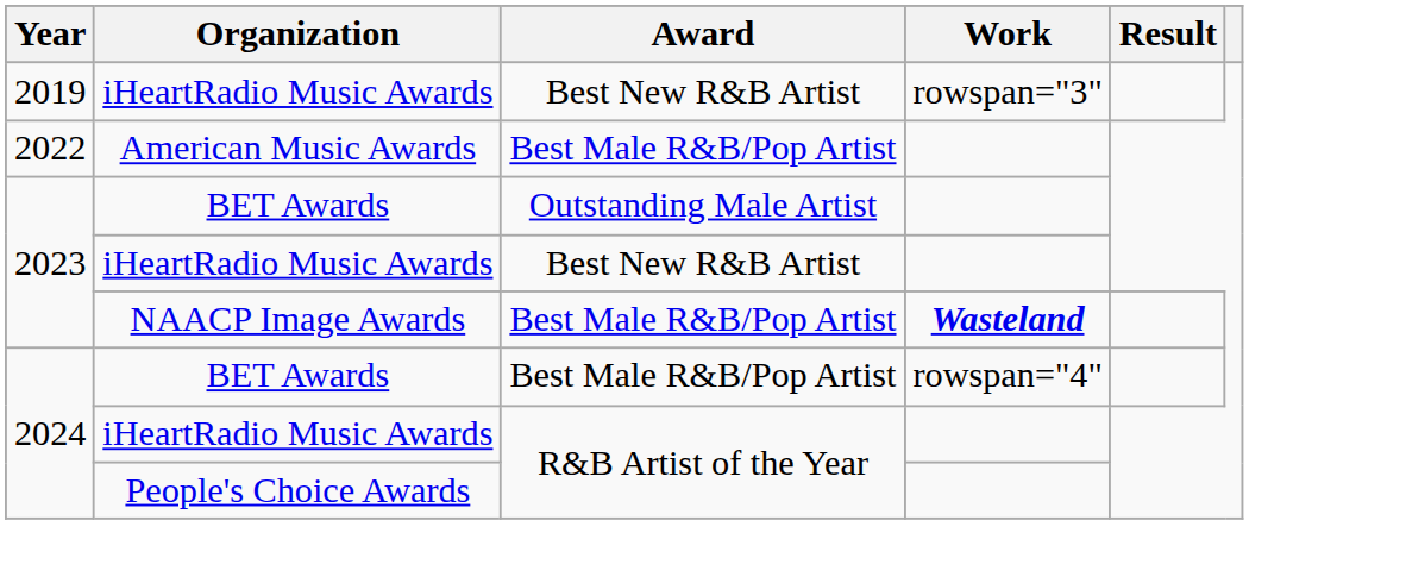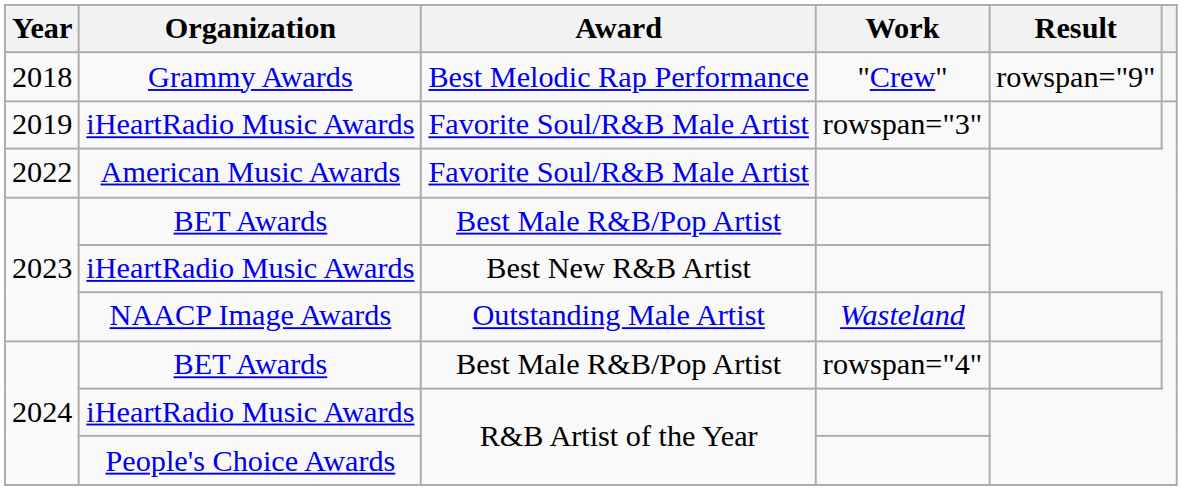+ row: 2018 | Grammy Awards | Best Melodic Rap Performance | "Crew" | rowspan="9"
2019 / iHeartRadio Music Awards | Award: Best New R&B Artist -> Favorite Soul/R&B Male Artist
American Music Awards | Award: Best Male R&B/Pop Artist -> Favorite Soul/R&B Male Artist
2023 / BET Awards | Award: Outstanding Male Artist -> Best Male R&B/Pop Artist
NAACP Image Awards | Award: Best Male R&B/Pop Artist -> Outstanding Male Artist
NAACP Image Awards | Work: bold -> normal
